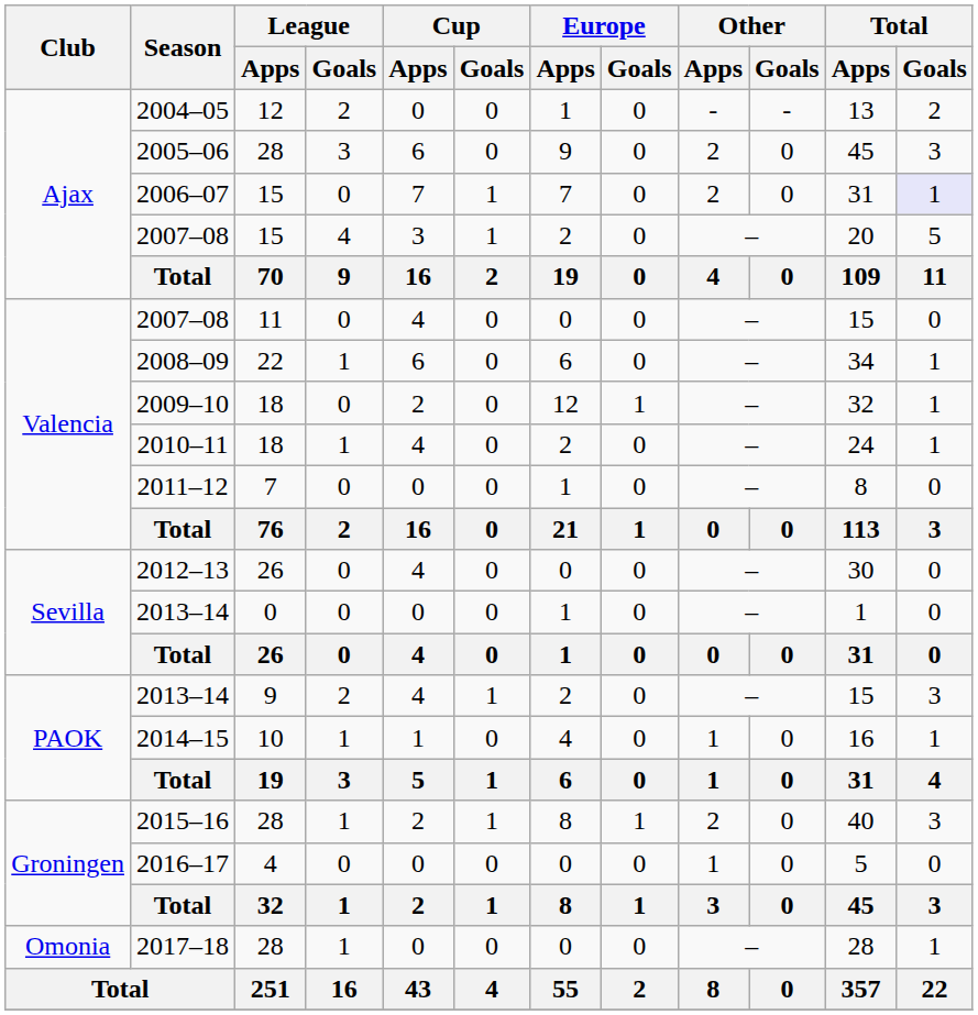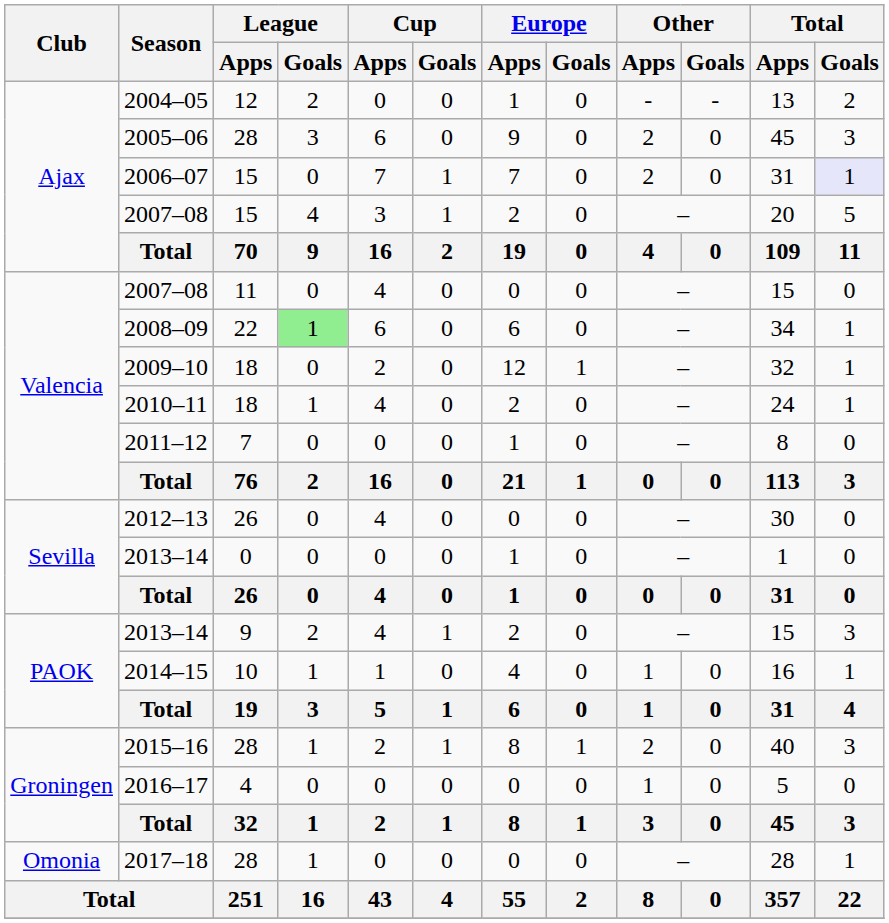2008–09 | League / Goals: no background -> lightgreen background
